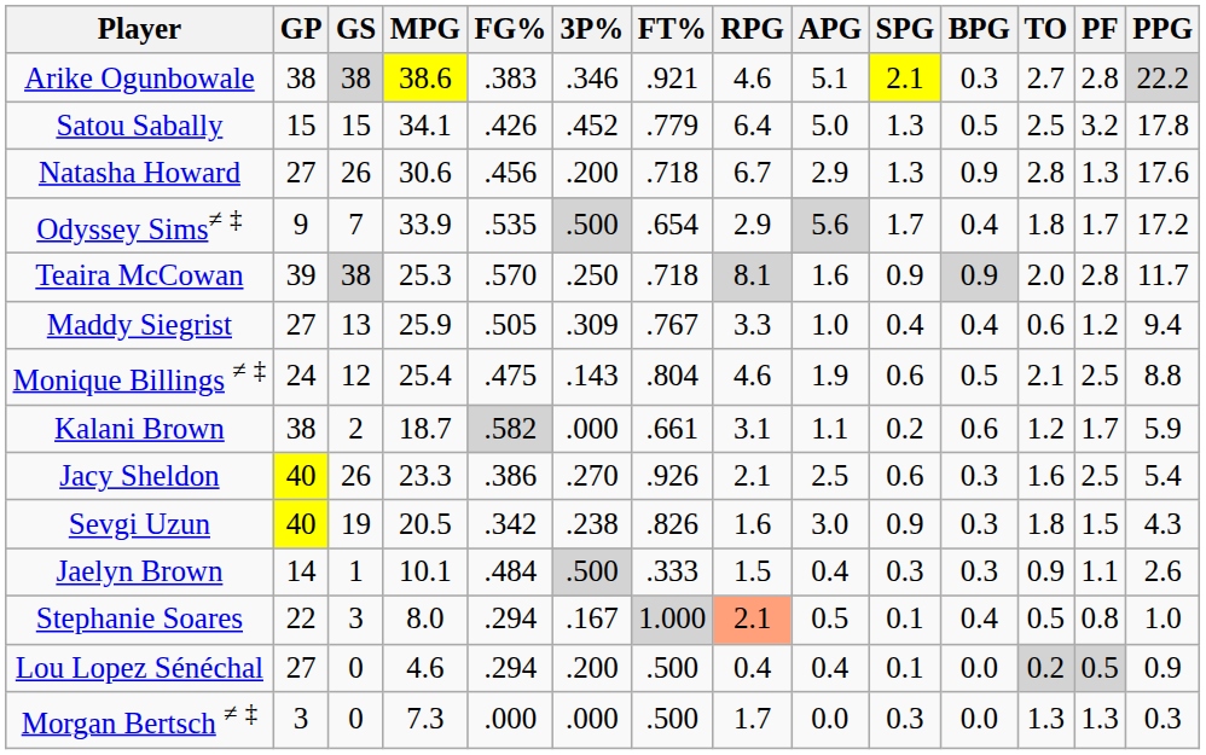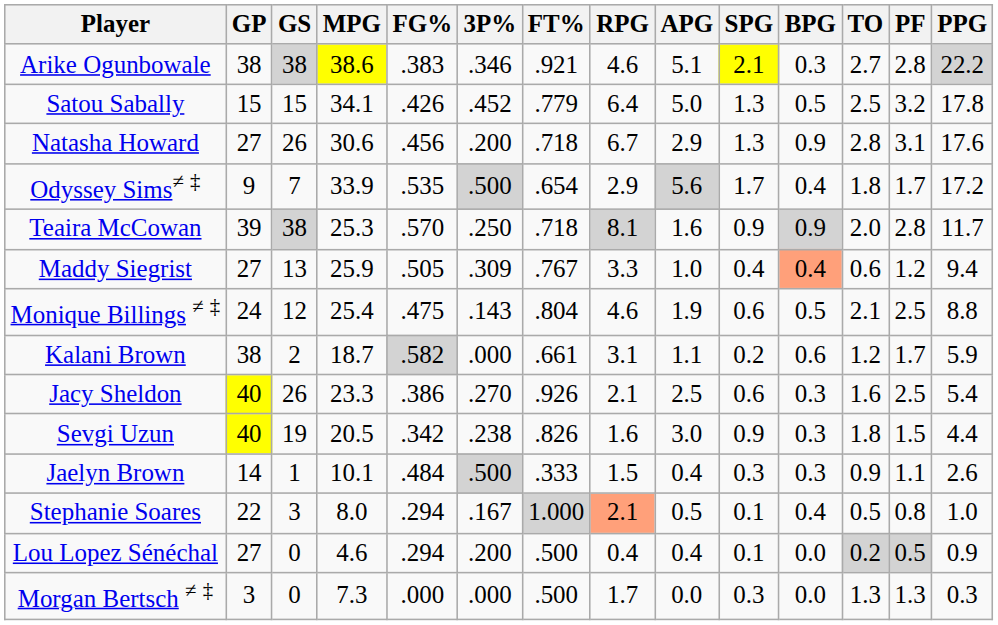Natasha Howard | PF: 1.3 -> 3.1
Maddy Siegrist | BPG: no background -> lightsalmon background
Sevgi Uzun | PPG: 4.3 -> 4.4
